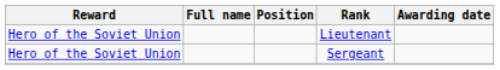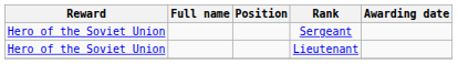rows swapped: Sergeant <-> Lieutenant
